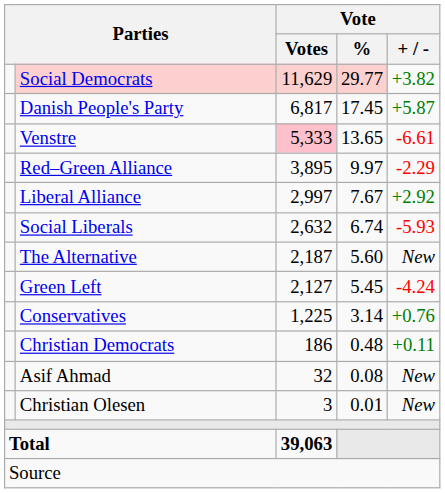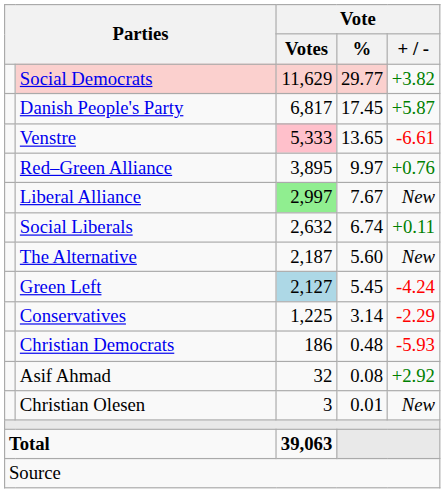Red–Green Alliance | Vote / + / -: -2.29 -> +0.76
Liberal Alliance | Vote / Votes: no background -> lightgreen background
Liberal Alliance | Vote / + / -: +2.92 -> New
Social Liberals | Vote / + / -: -5.93 -> +0.11
Green Left | Vote / Votes: no background -> lightblue background
Conservatives | Vote / + / -: +0.76 -> -2.29
Christian Democrats | Vote / + / -: +0.11 -> -5.93
Asif Ahmad | Vote / + / -: New -> +2.92
